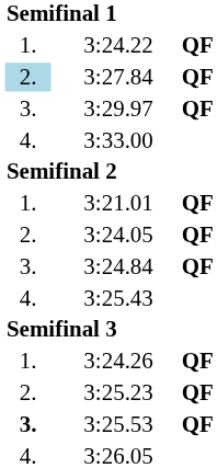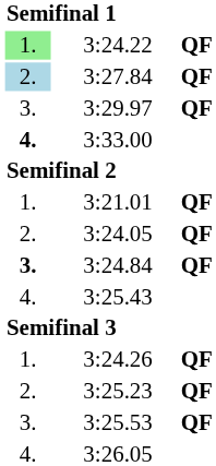3:24.22 | column 1: no background -> lightgreen background
3:33.00 | column 1: normal -> bold
3:24.84 | column 1: normal -> bold
3:25.53 | column 1: bold -> normal
